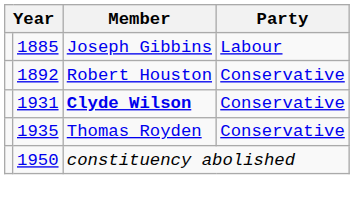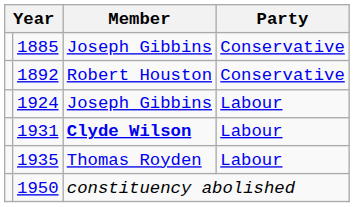1885 | Party: Labour -> Conservative
+ row: 1924 | Joseph Gibbins | Labour
1931 | Party: Conservative -> Labour
1935 | Party: Conservative -> Labour
